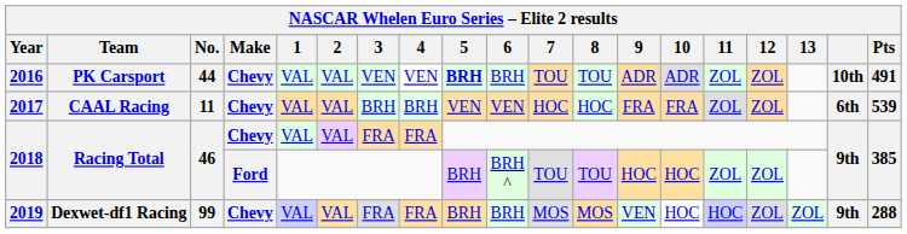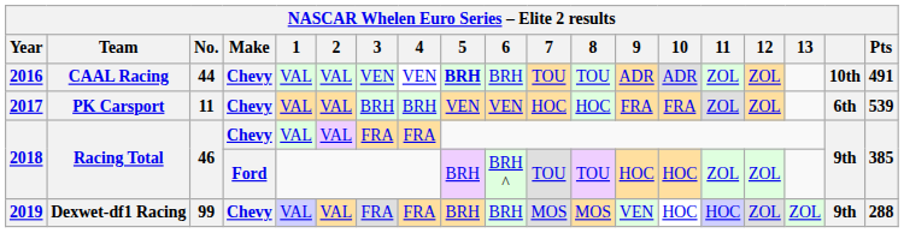2016 | Team: PK Carsport -> CAAL Racing
2017 | Team: CAAL Racing -> PK Carsport
